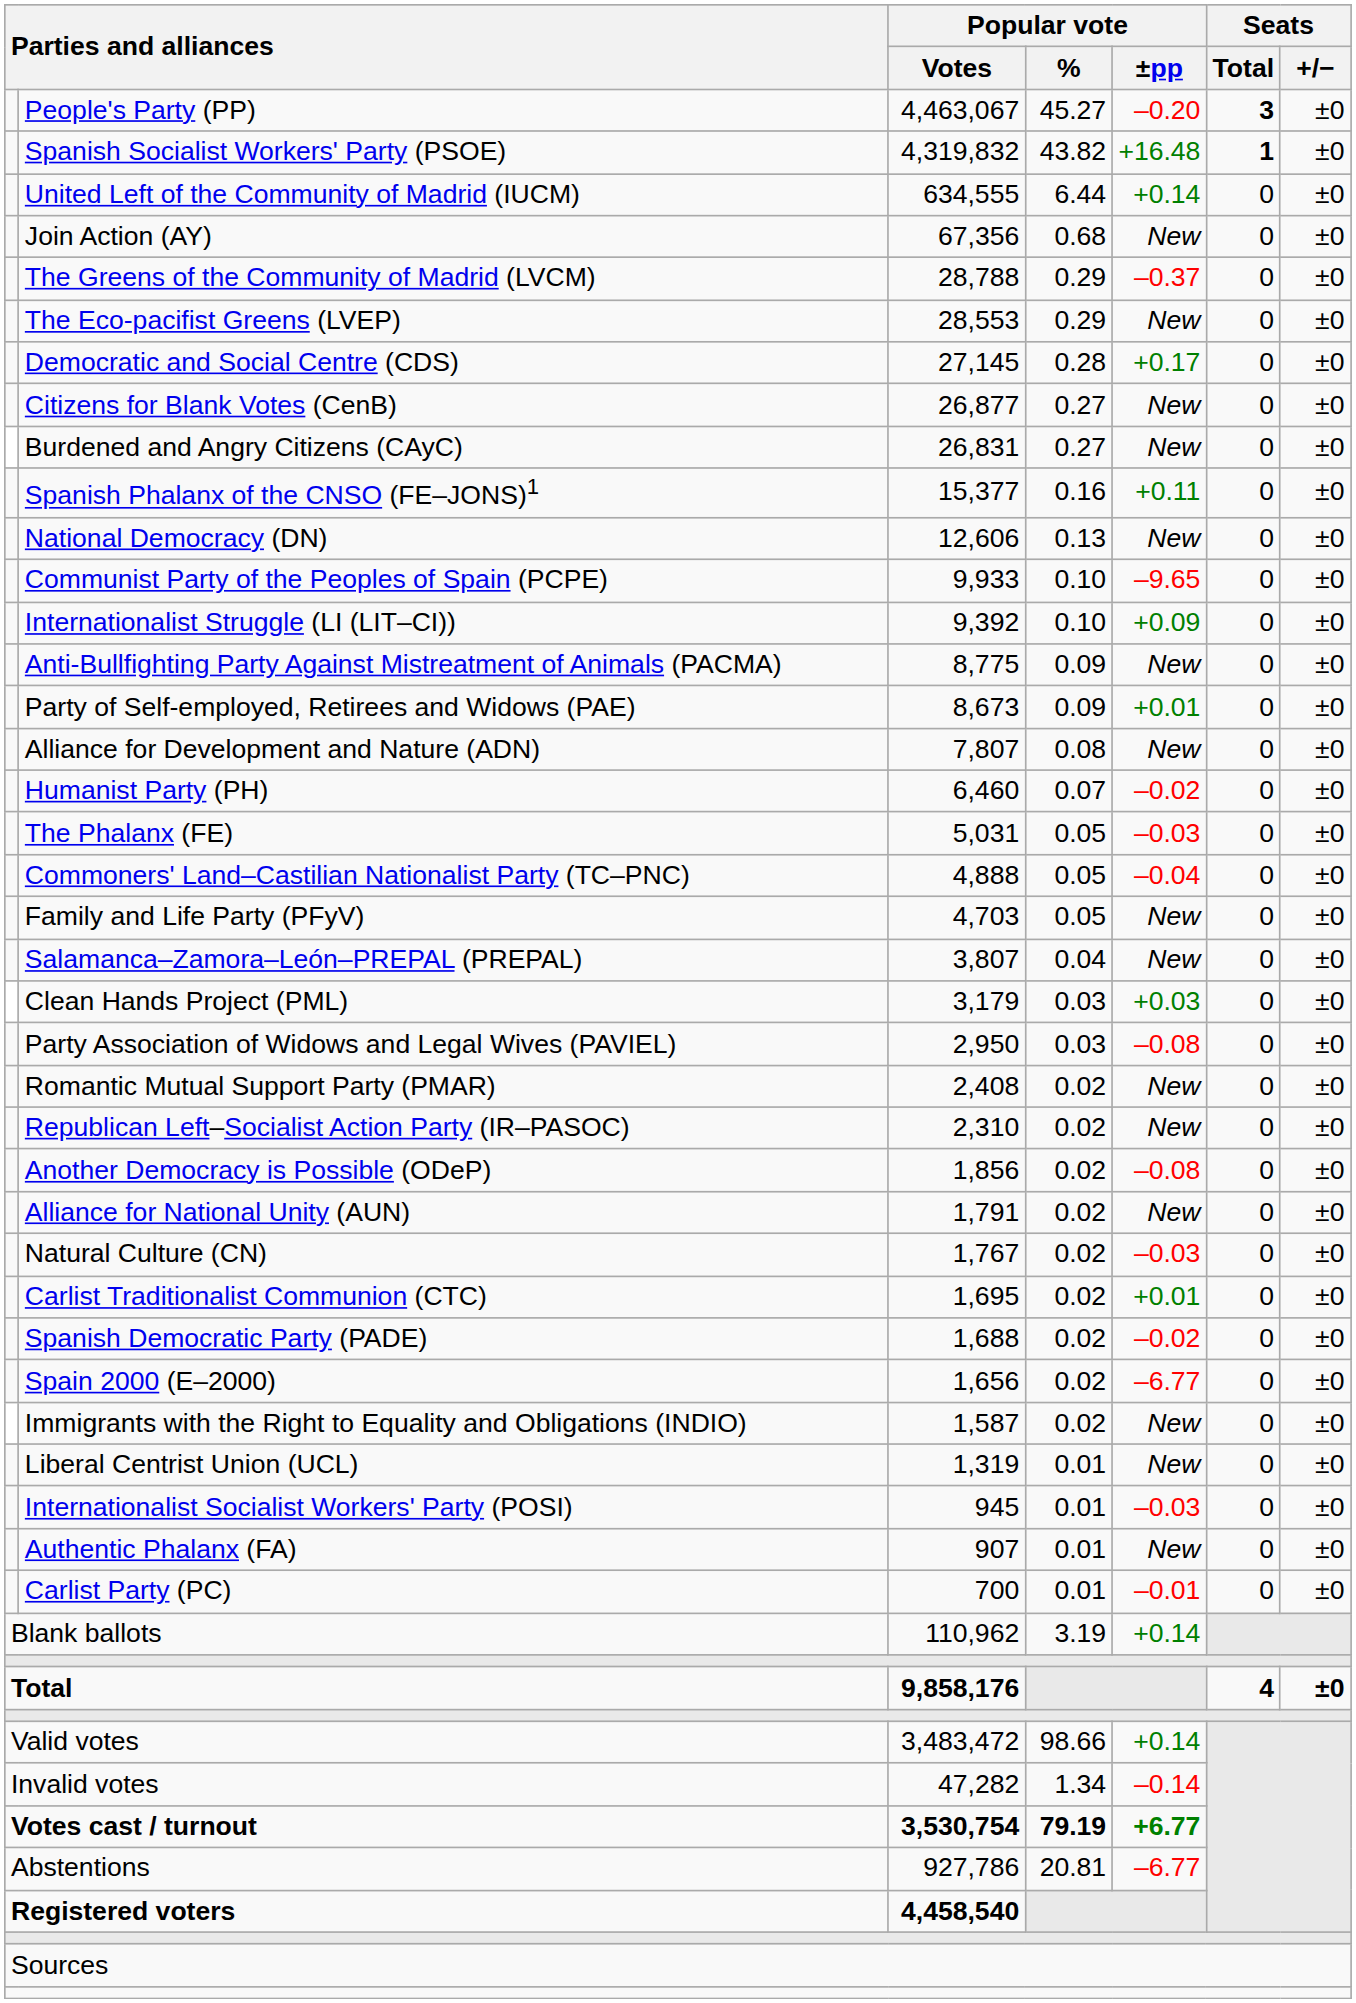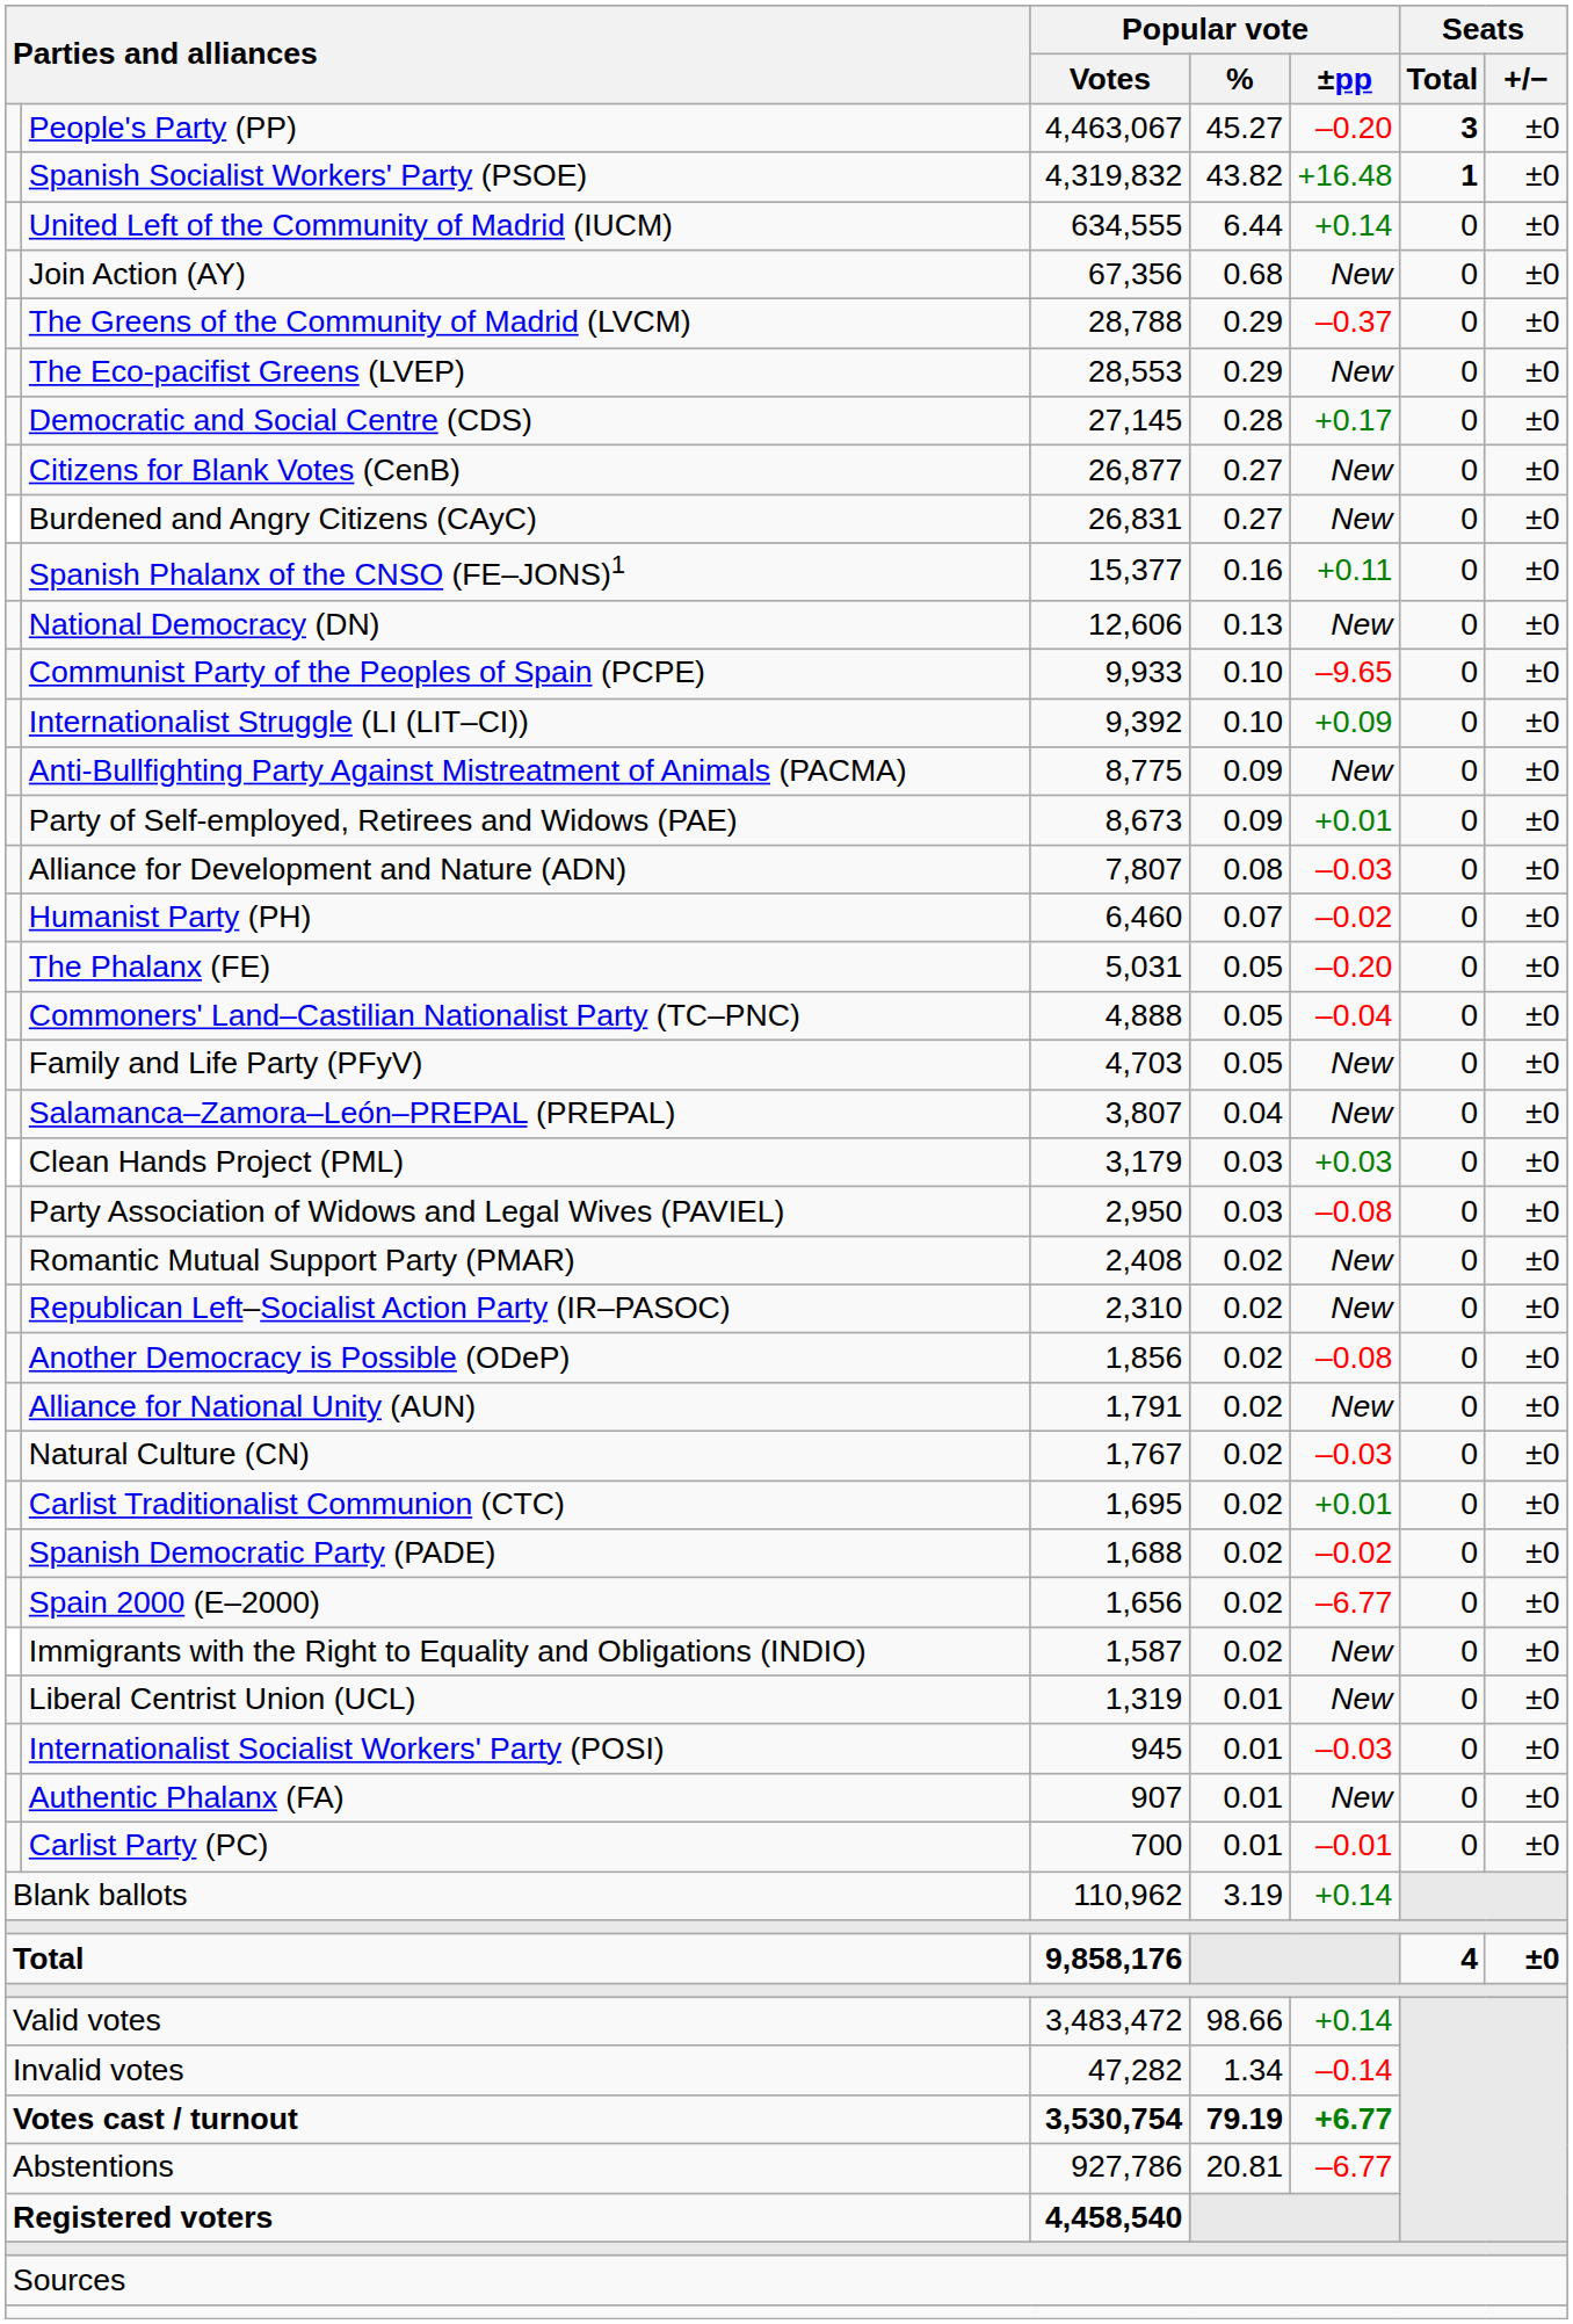Alliance for Development and Nature (ADN) | Popular vote / ±pp: New -> –0.03
The Phalanx (FE) | Popular vote / ±pp: –0.03 -> –0.20
